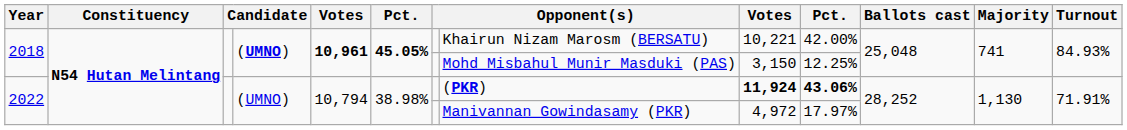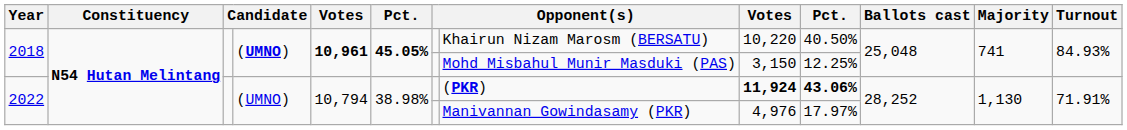row 2 | column 9: 10,221 -> 10,220
row 2 | column 10: 42.00% -> 40.50%
row 5 | column 9: 4,972 -> 4,976
